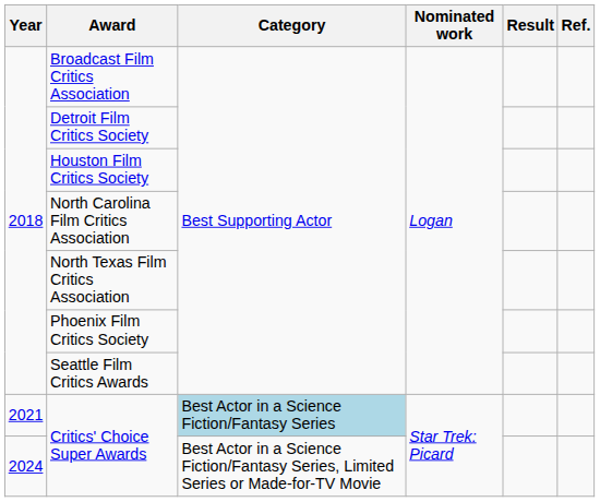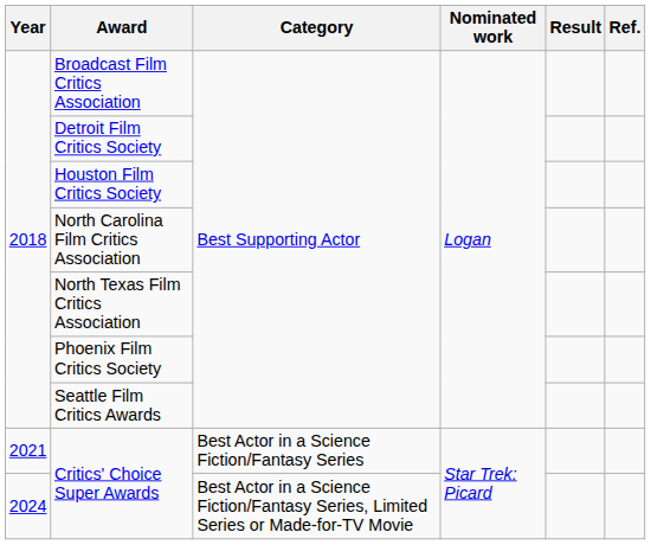2021 / Critics' Choice Super Awards | Category: lightblue background -> no background
